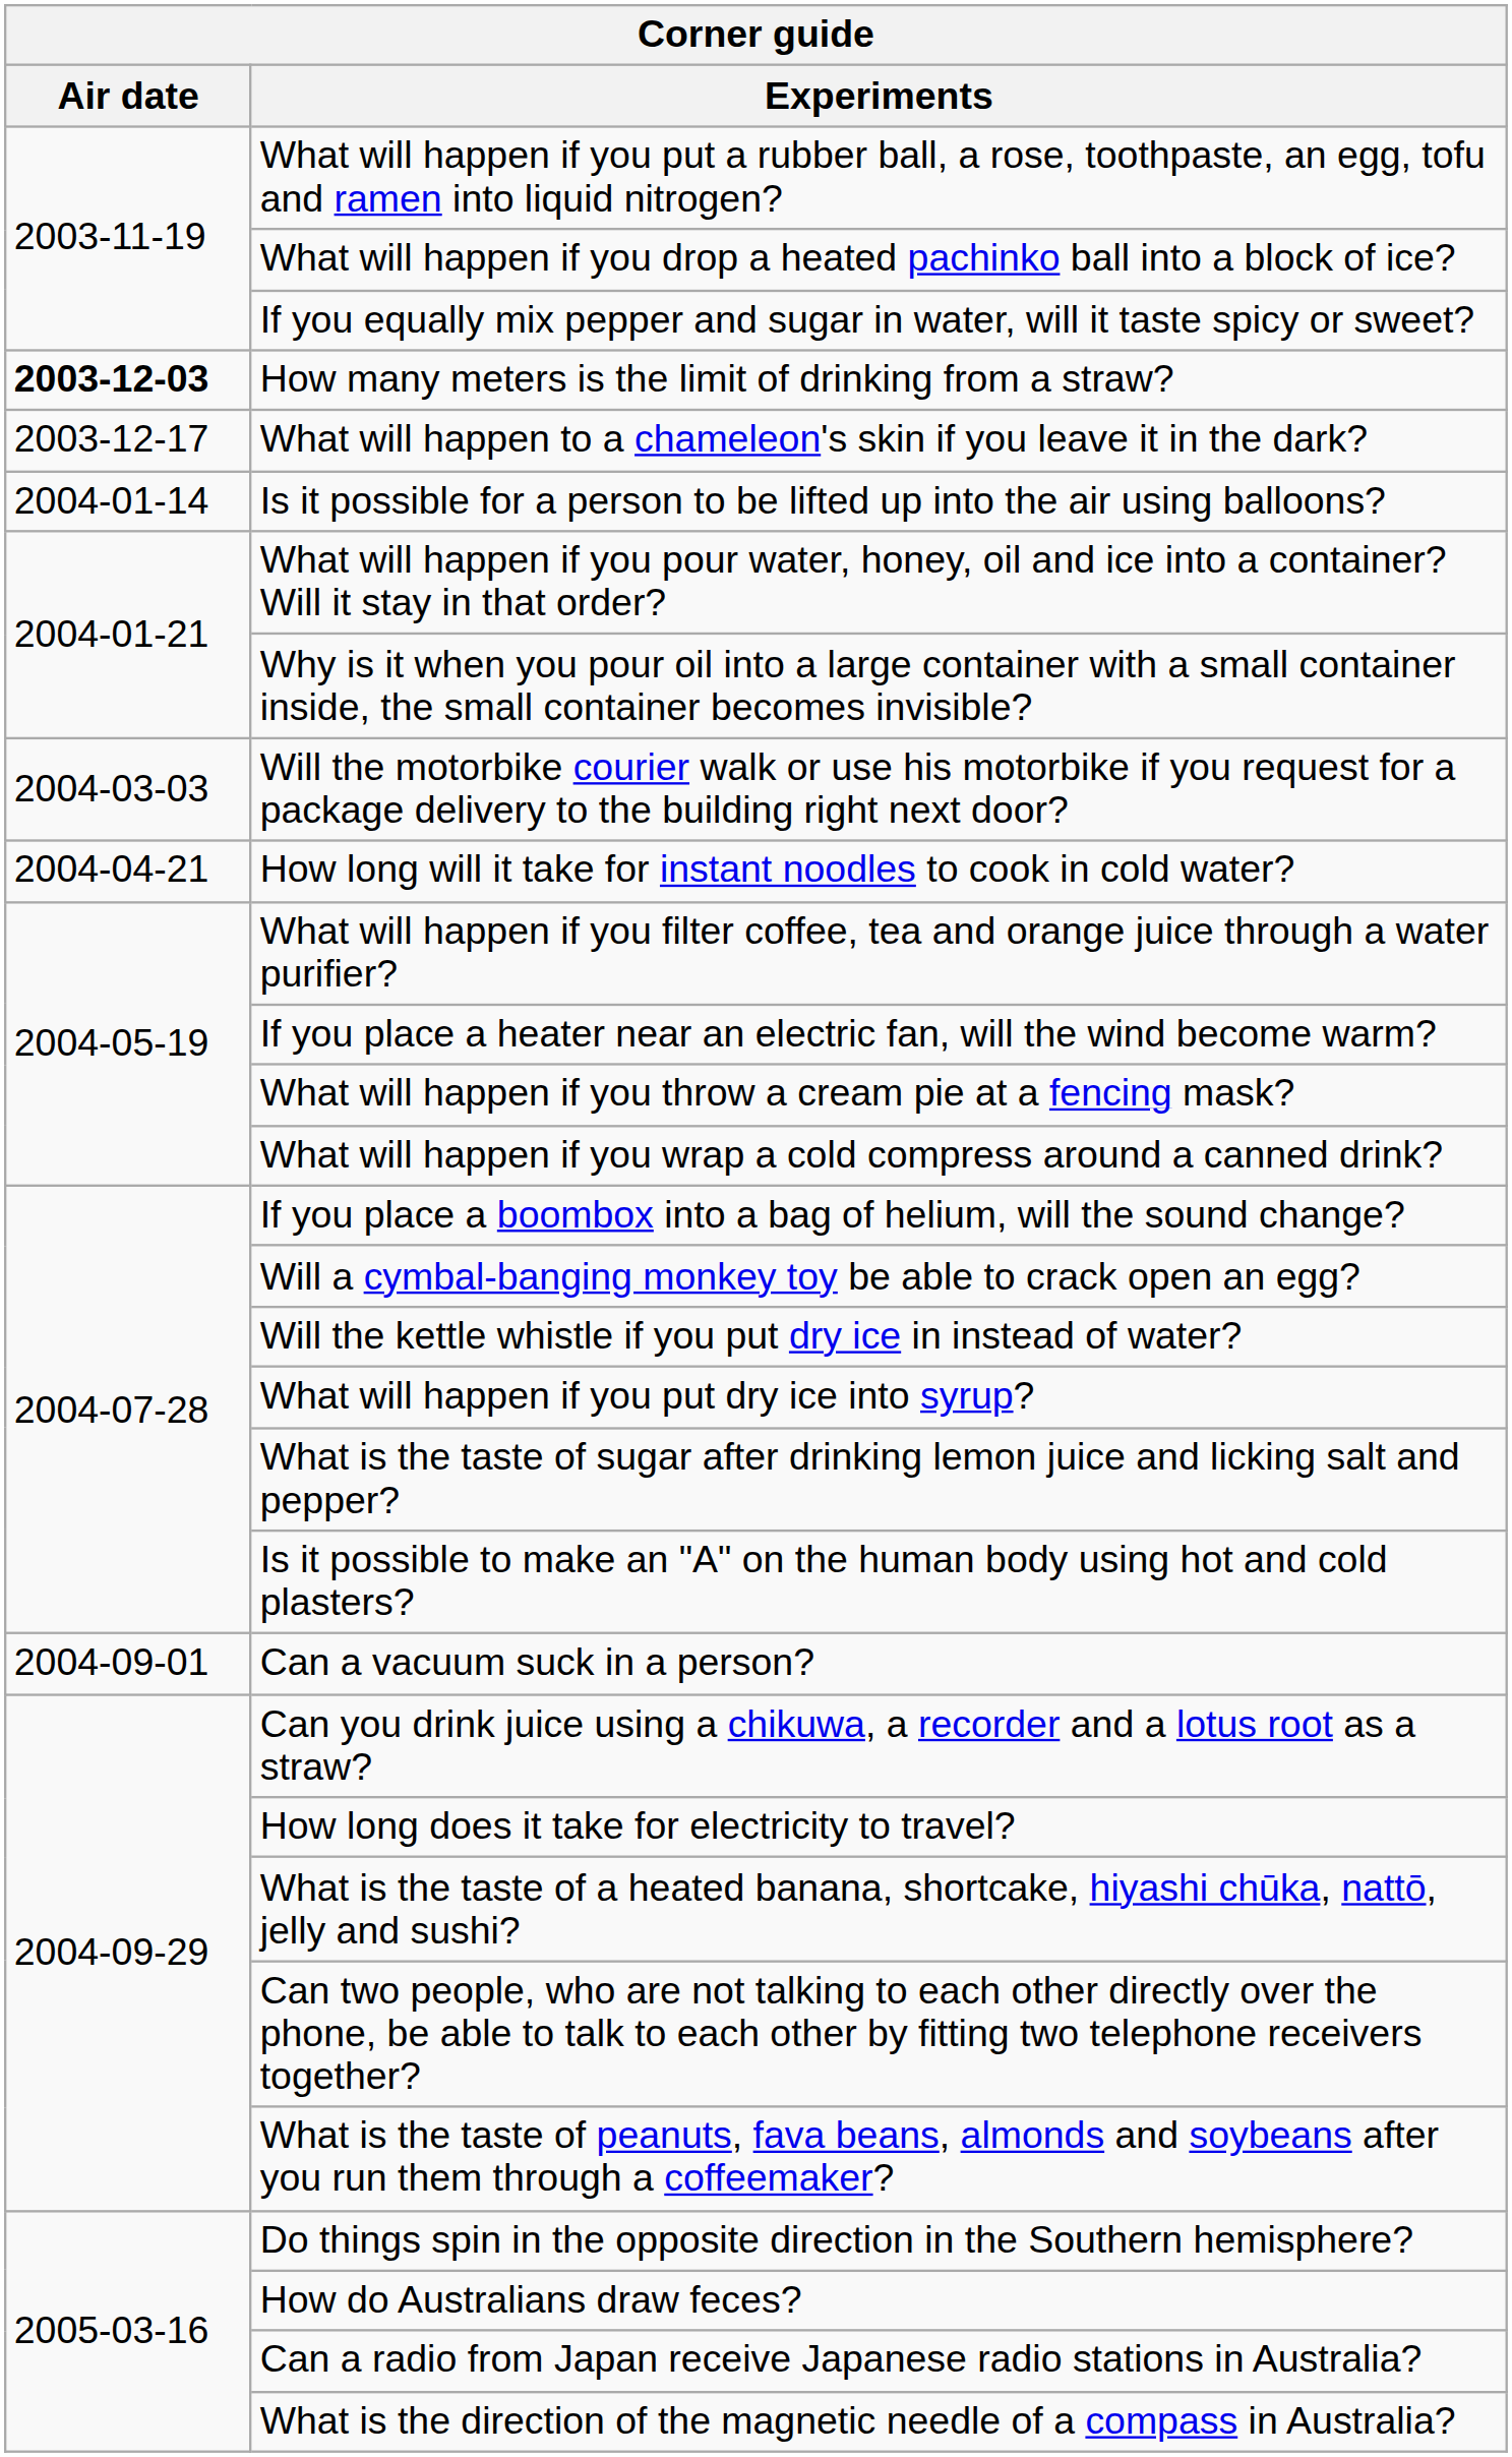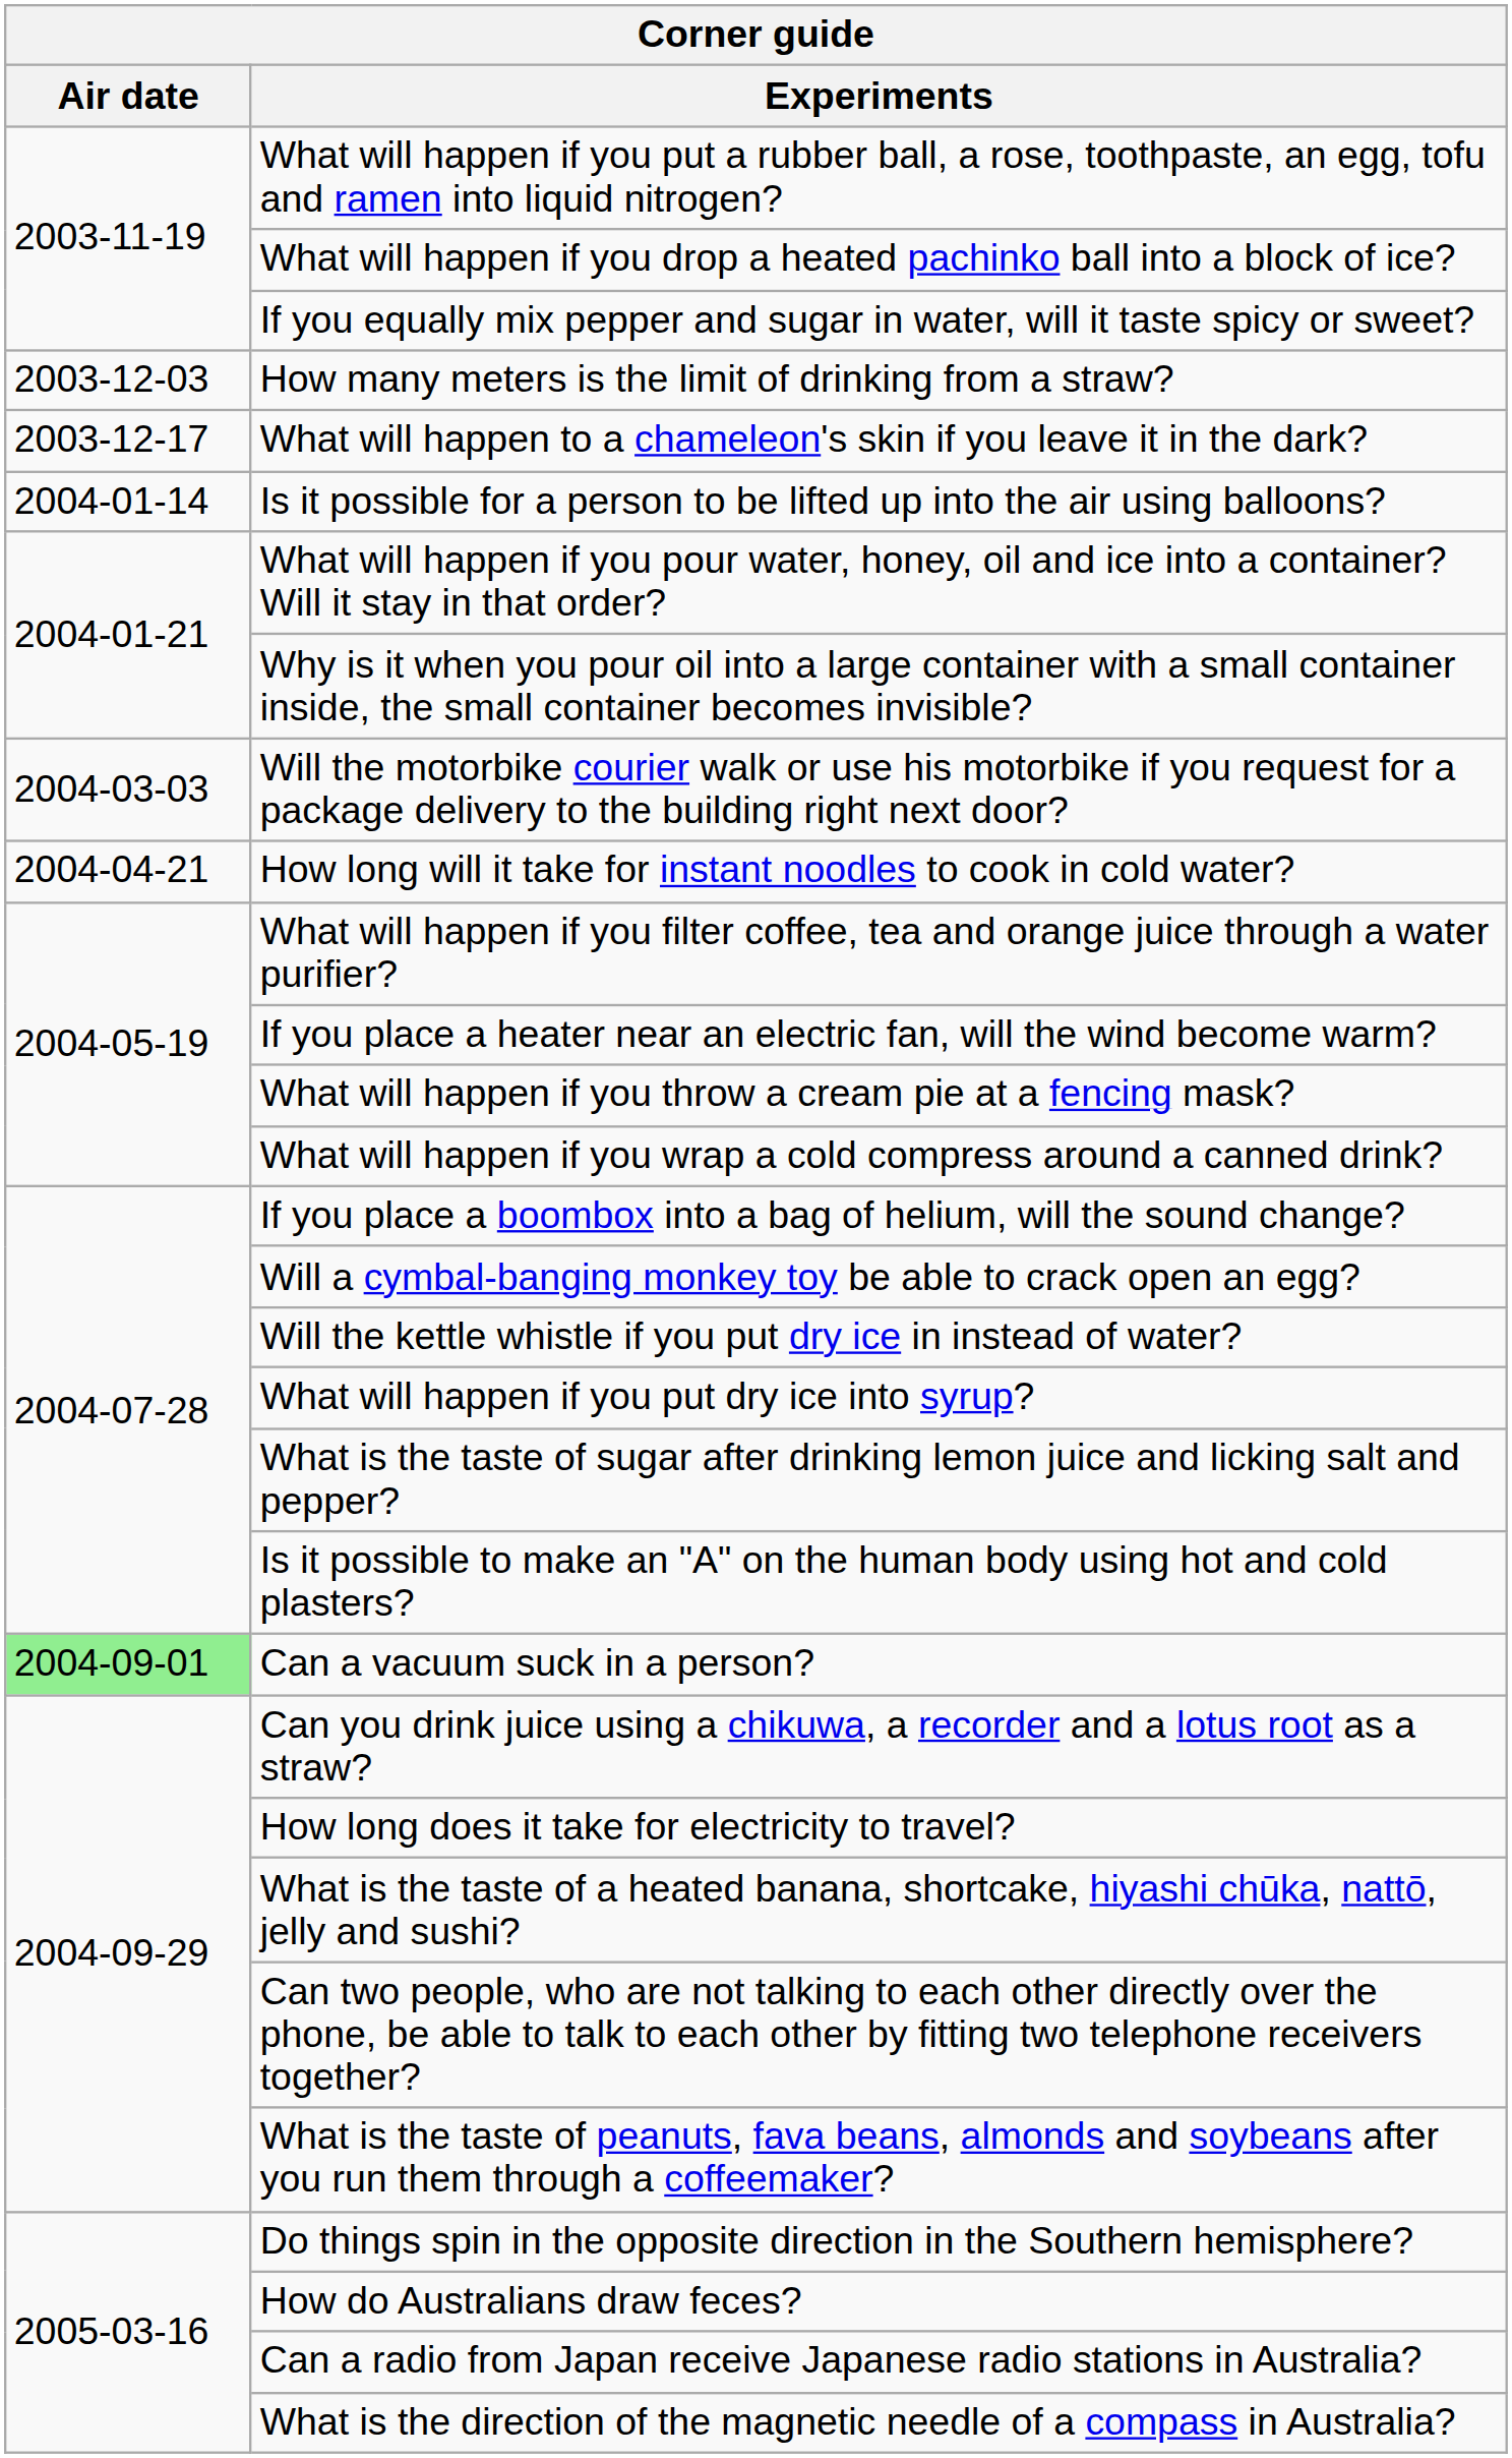How many meters is the limit of drinking from a straw? | Air date: bold -> normal
Can a vacuum suck in a person? | Air date: no background -> lightgreen background
